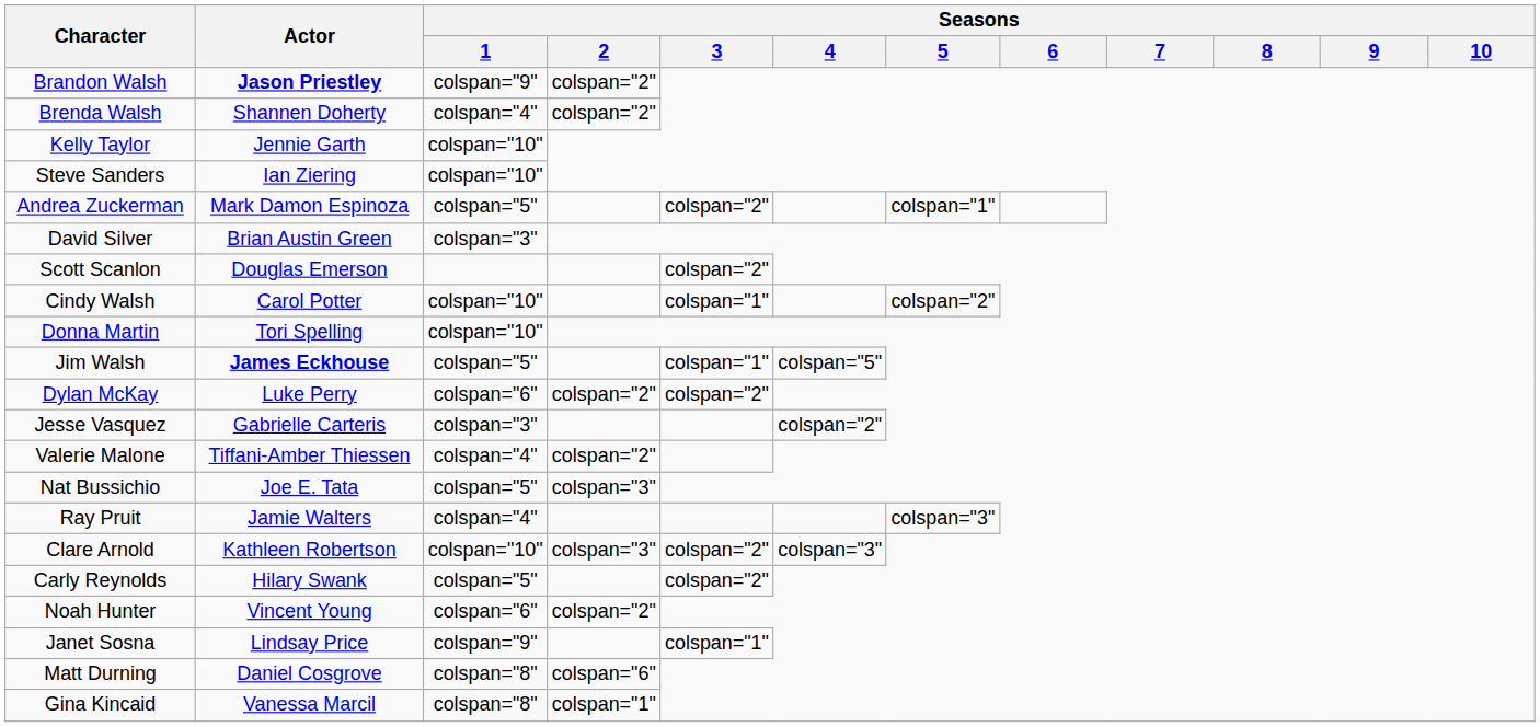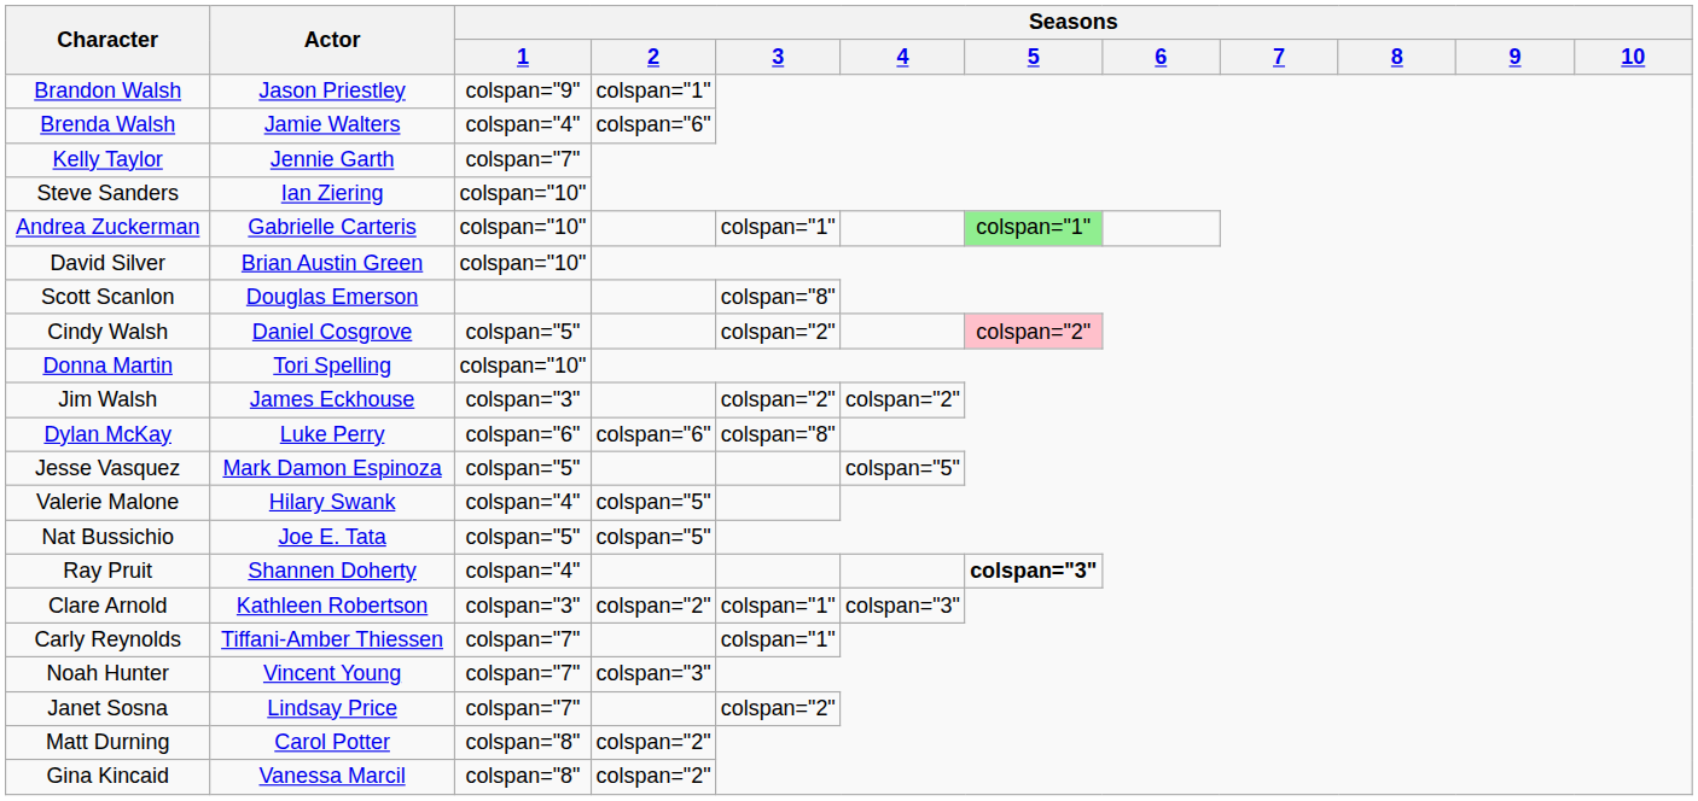Brandon Walsh | Actor: bold -> normal
Brandon Walsh | Seasons / 2: colspan="2" -> colspan="1"
Brenda Walsh | Actor: Shannen Doherty -> Jamie Walters
Brenda Walsh | Seasons / 2: colspan="2" -> colspan="6"
Kelly Taylor | Seasons / 1: colspan="10" -> colspan="7"
Andrea Zuckerman | Actor: Mark Damon Espinoza -> Gabrielle Carteris
Andrea Zuckerman | Seasons / 1: colspan="5" -> colspan="10"
Andrea Zuckerman | Seasons / 3: colspan="2" -> colspan="1"
Andrea Zuckerman | Seasons / 5: no background -> lightgreen background
David Silver | Seasons / 1: colspan="3" -> colspan="10"
Scott Scanlon | Seasons / 3: colspan="2" -> colspan="8"
Cindy Walsh | Actor: Carol Potter -> Daniel Cosgrove
Cindy Walsh | Seasons / 1: colspan="10" -> colspan="5"
Cindy Walsh | Seasons / 3: colspan="1" -> colspan="2"
Cindy Walsh | Seasons / 5: no background -> pink background
Jim Walsh | Actor: bold -> normal
Jim Walsh | Seasons / 1: colspan="5" -> colspan="3"
Jim Walsh | Seasons / 3: colspan="1" -> colspan="2"
Jim Walsh | Seasons / 4: colspan="5" -> colspan="2"
Dylan McKay | Seasons / 2: colspan="2" -> colspan="6"
Dylan McKay | Seasons / 3: colspan="2" -> colspan="8"
Jesse Vasquez | Actor: Gabrielle Carteris -> Mark Damon Espinoza
Jesse Vasquez | Seasons / 1: colspan="3" -> colspan="5"
Jesse Vasquez | Seasons / 4: colspan="2" -> colspan="5"
Valerie Malone | Actor: Tiffani-Amber Thiessen -> Hilary Swank
Valerie Malone | Seasons / 2: colspan="2" -> colspan="5"
Nat Bussichio | Seasons / 2: colspan="3" -> colspan="5"
Ray Pruit | Actor: Jamie Walters -> Shannen Doherty
Ray Pruit | Seasons / 5: normal -> bold
Clare Arnold | Seasons / 1: colspan="10" -> colspan="3"
Clare Arnold | Seasons / 2: colspan="3" -> colspan="2"
Clare Arnold | Seasons / 3: colspan="2" -> colspan="1"
Carly Reynolds | Actor: Hilary Swank -> Tiffani-Amber Thiessen
Carly Reynolds | Seasons / 1: colspan="5" -> colspan="7"
Carly Reynolds | Seasons / 3: colspan="2" -> colspan="1"
Noah Hunter | Seasons / 1: colspan="6" -> colspan="7"
Noah Hunter | Seasons / 2: colspan="2" -> colspan="3"
Janet Sosna | Seasons / 1: colspan="9" -> colspan="7"
Janet Sosna | Seasons / 3: colspan="1" -> colspan="2"
Matt Durning | Actor: Daniel Cosgrove -> Carol Potter
Matt Durning | Seasons / 2: colspan="6" -> colspan="2"
Gina Kincaid | Seasons / 2: colspan="1" -> colspan="2"
